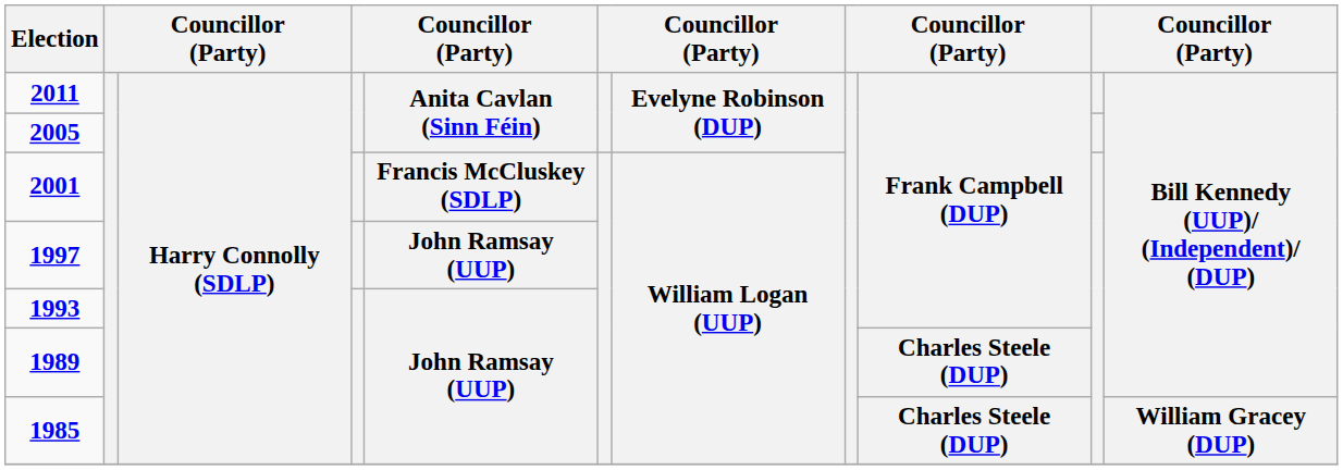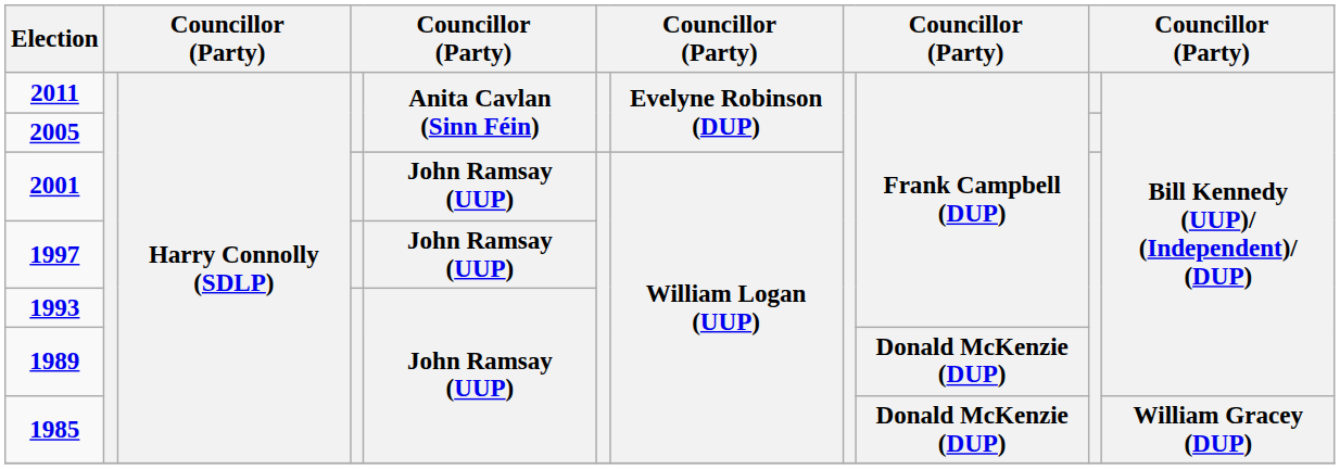2001 | column 5: Francis McCluskey (SDLP) -> John Ramsay (UUP)
1989 | column 9: Charles Steele (DUP) -> Donald McKenzie (DUP)
1985 | column 9: Charles Steele (DUP) -> Donald McKenzie (DUP)
